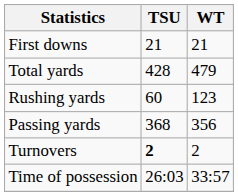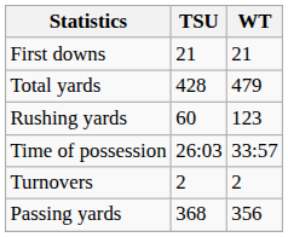rows swapped: Passing yards <-> Time of possession
Turnovers | TSU: bold -> normal
